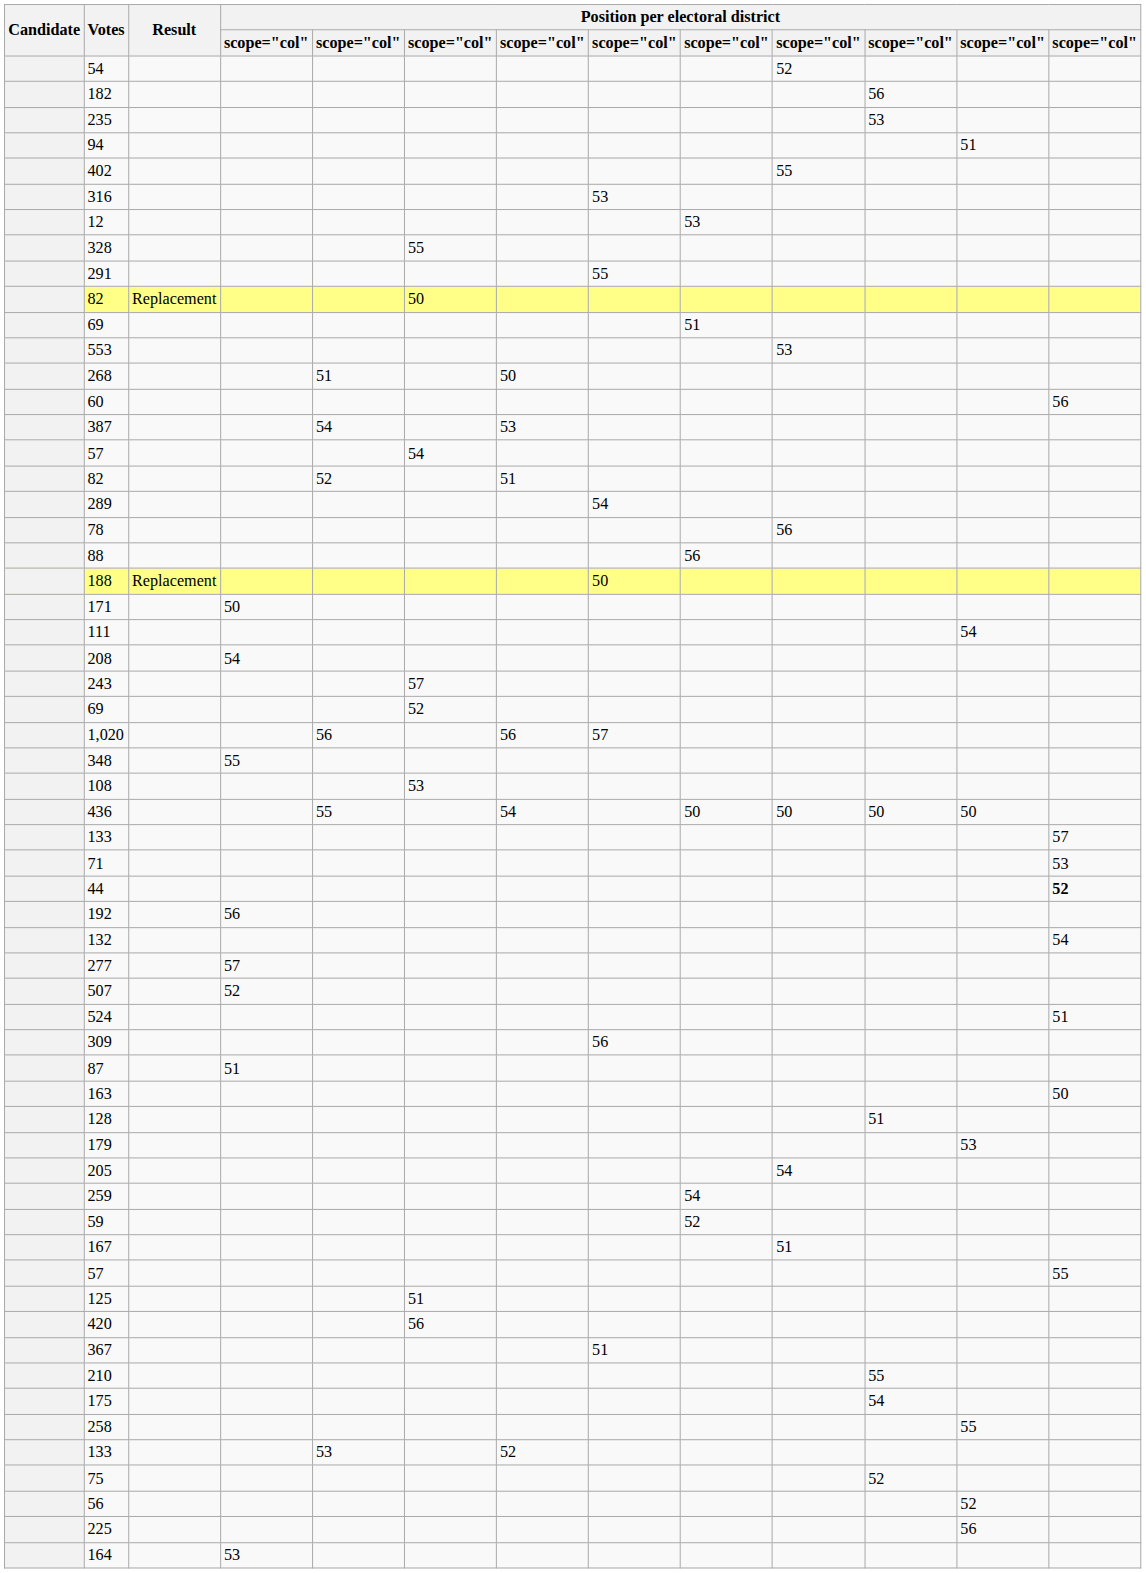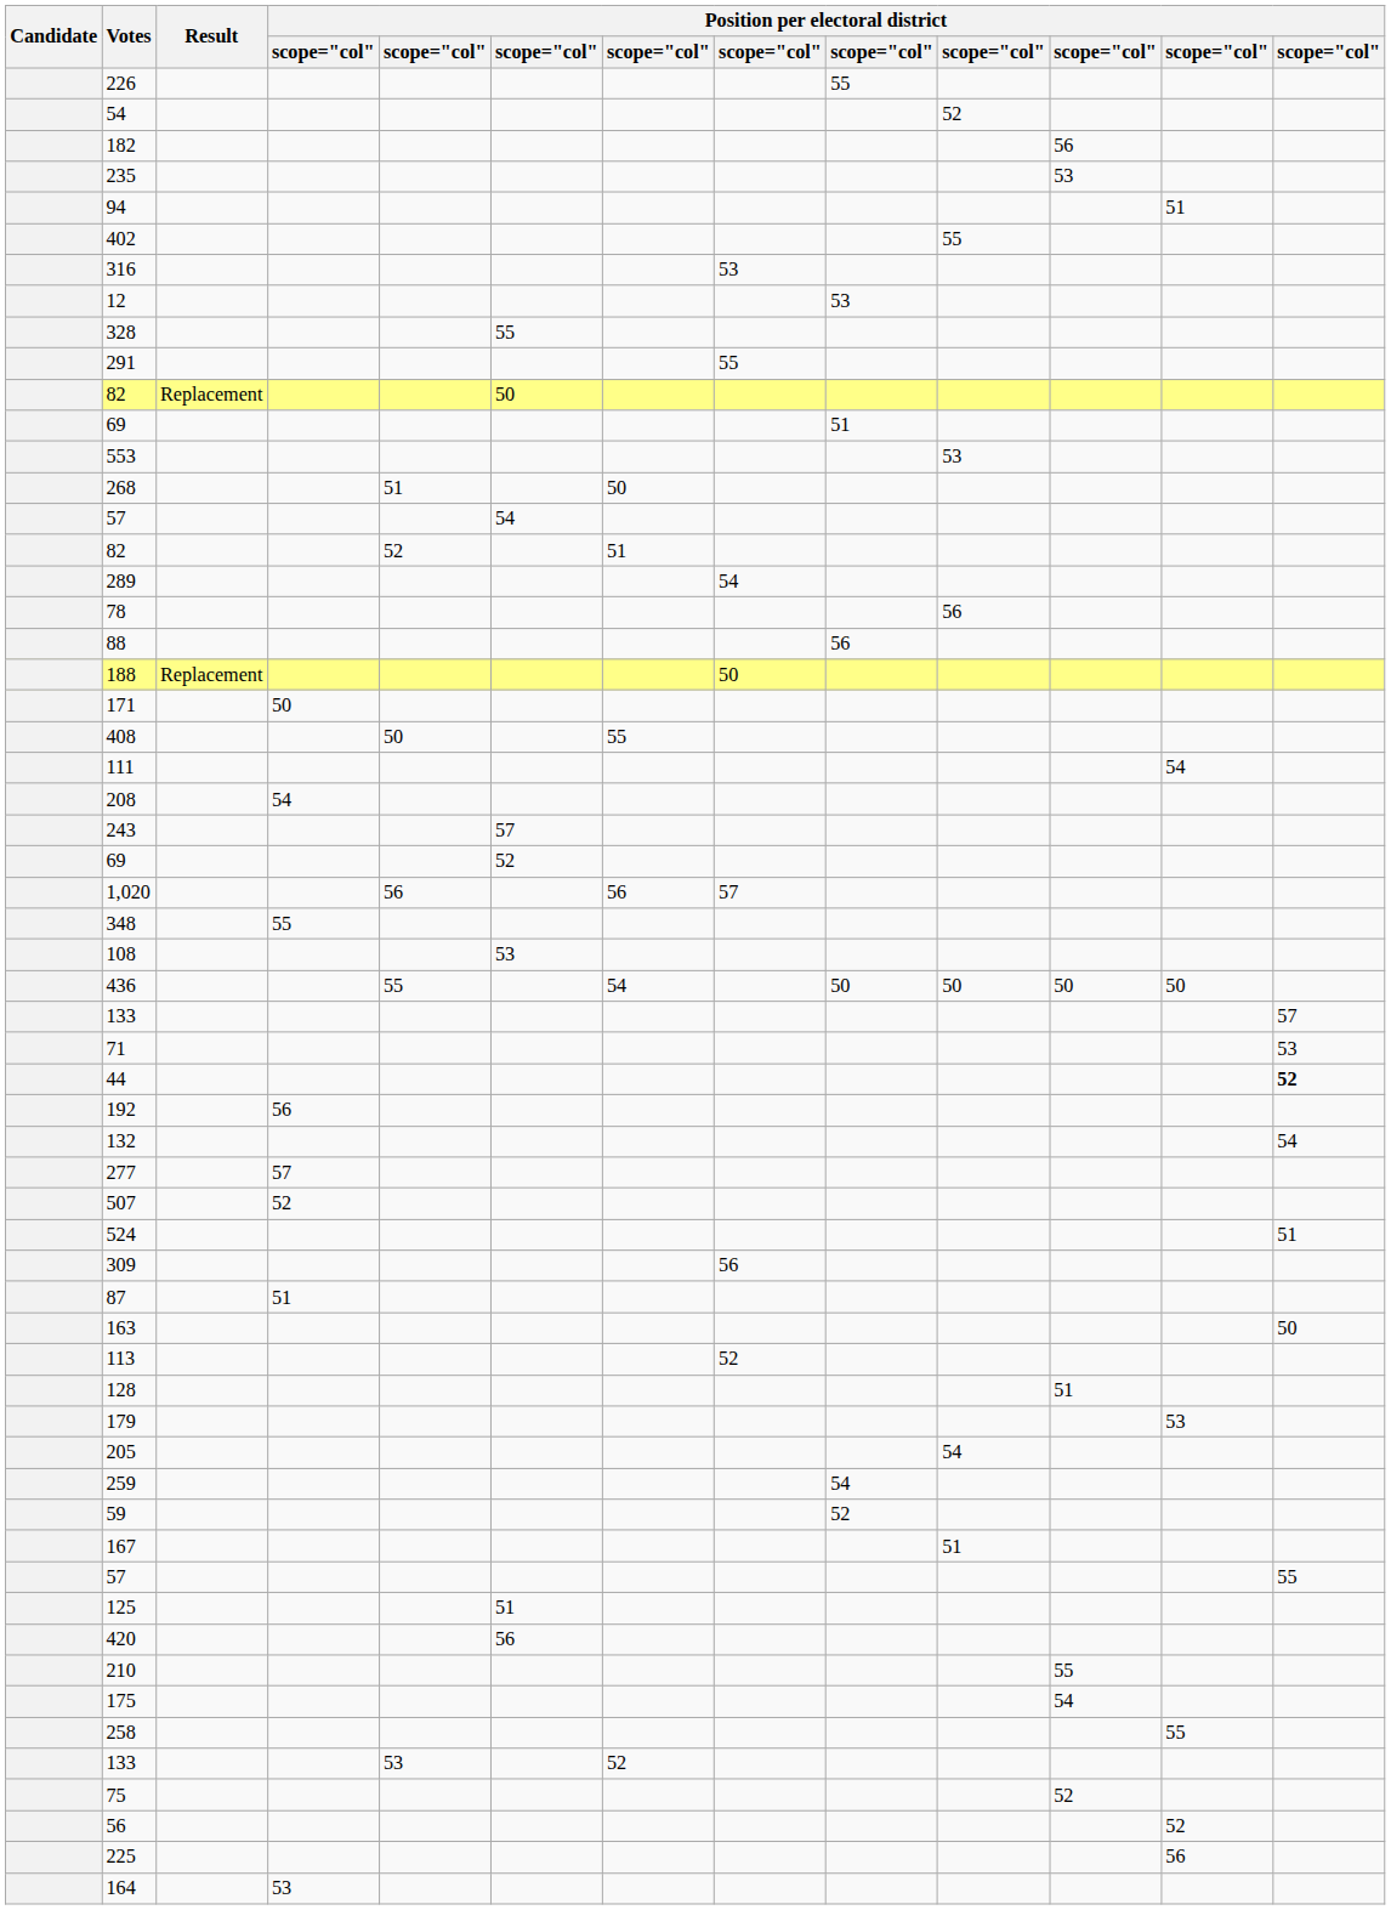+ row: 226 | 55
- row: 60 | 56
- row: 387 | 54 | 53
+ row: 408 | 50 | 55
+ row: 113 | 52
- row: 367 | 51
